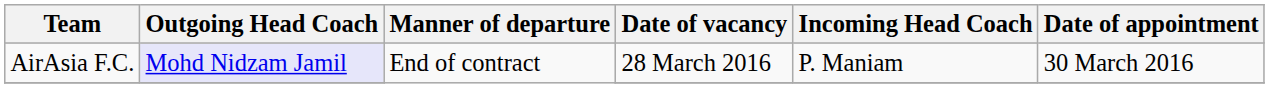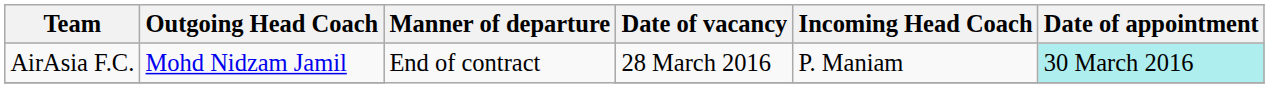AirAsia F.C. | Outgoing Head Coach: lavender background -> no background
AirAsia F.C. | Date of appointment: no background -> paleturquoise background
